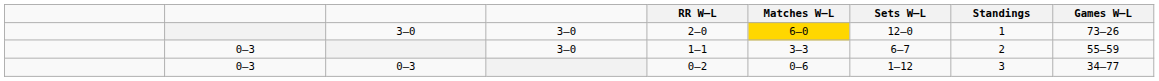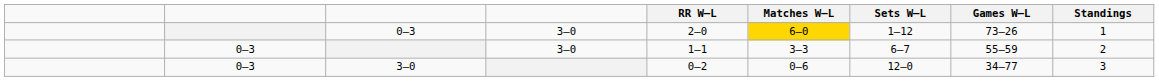columns swapped: Games W–L <-> Standings
row 2 | column 3: 3–0 -> 0–3
row 2 | Sets W–L: 12–0 -> 1–12
row 4 | column 3: 0–3 -> 3–0
row 4 | Sets W–L: 1–12 -> 12–0
